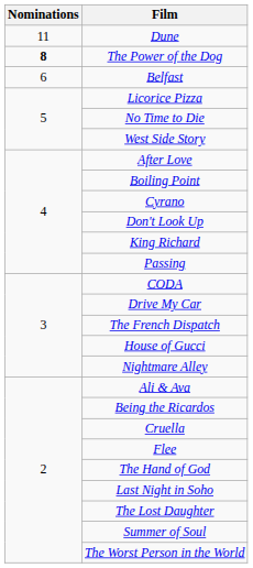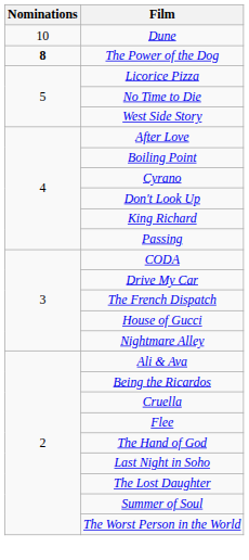Dune | Nominations: 11 -> 10
- row: 6 | Belfast
